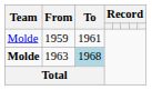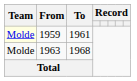1959 | Team: no background -> lightyellow background
1963 | Team: bold -> normal
1963 | To: lightblue background -> no background
